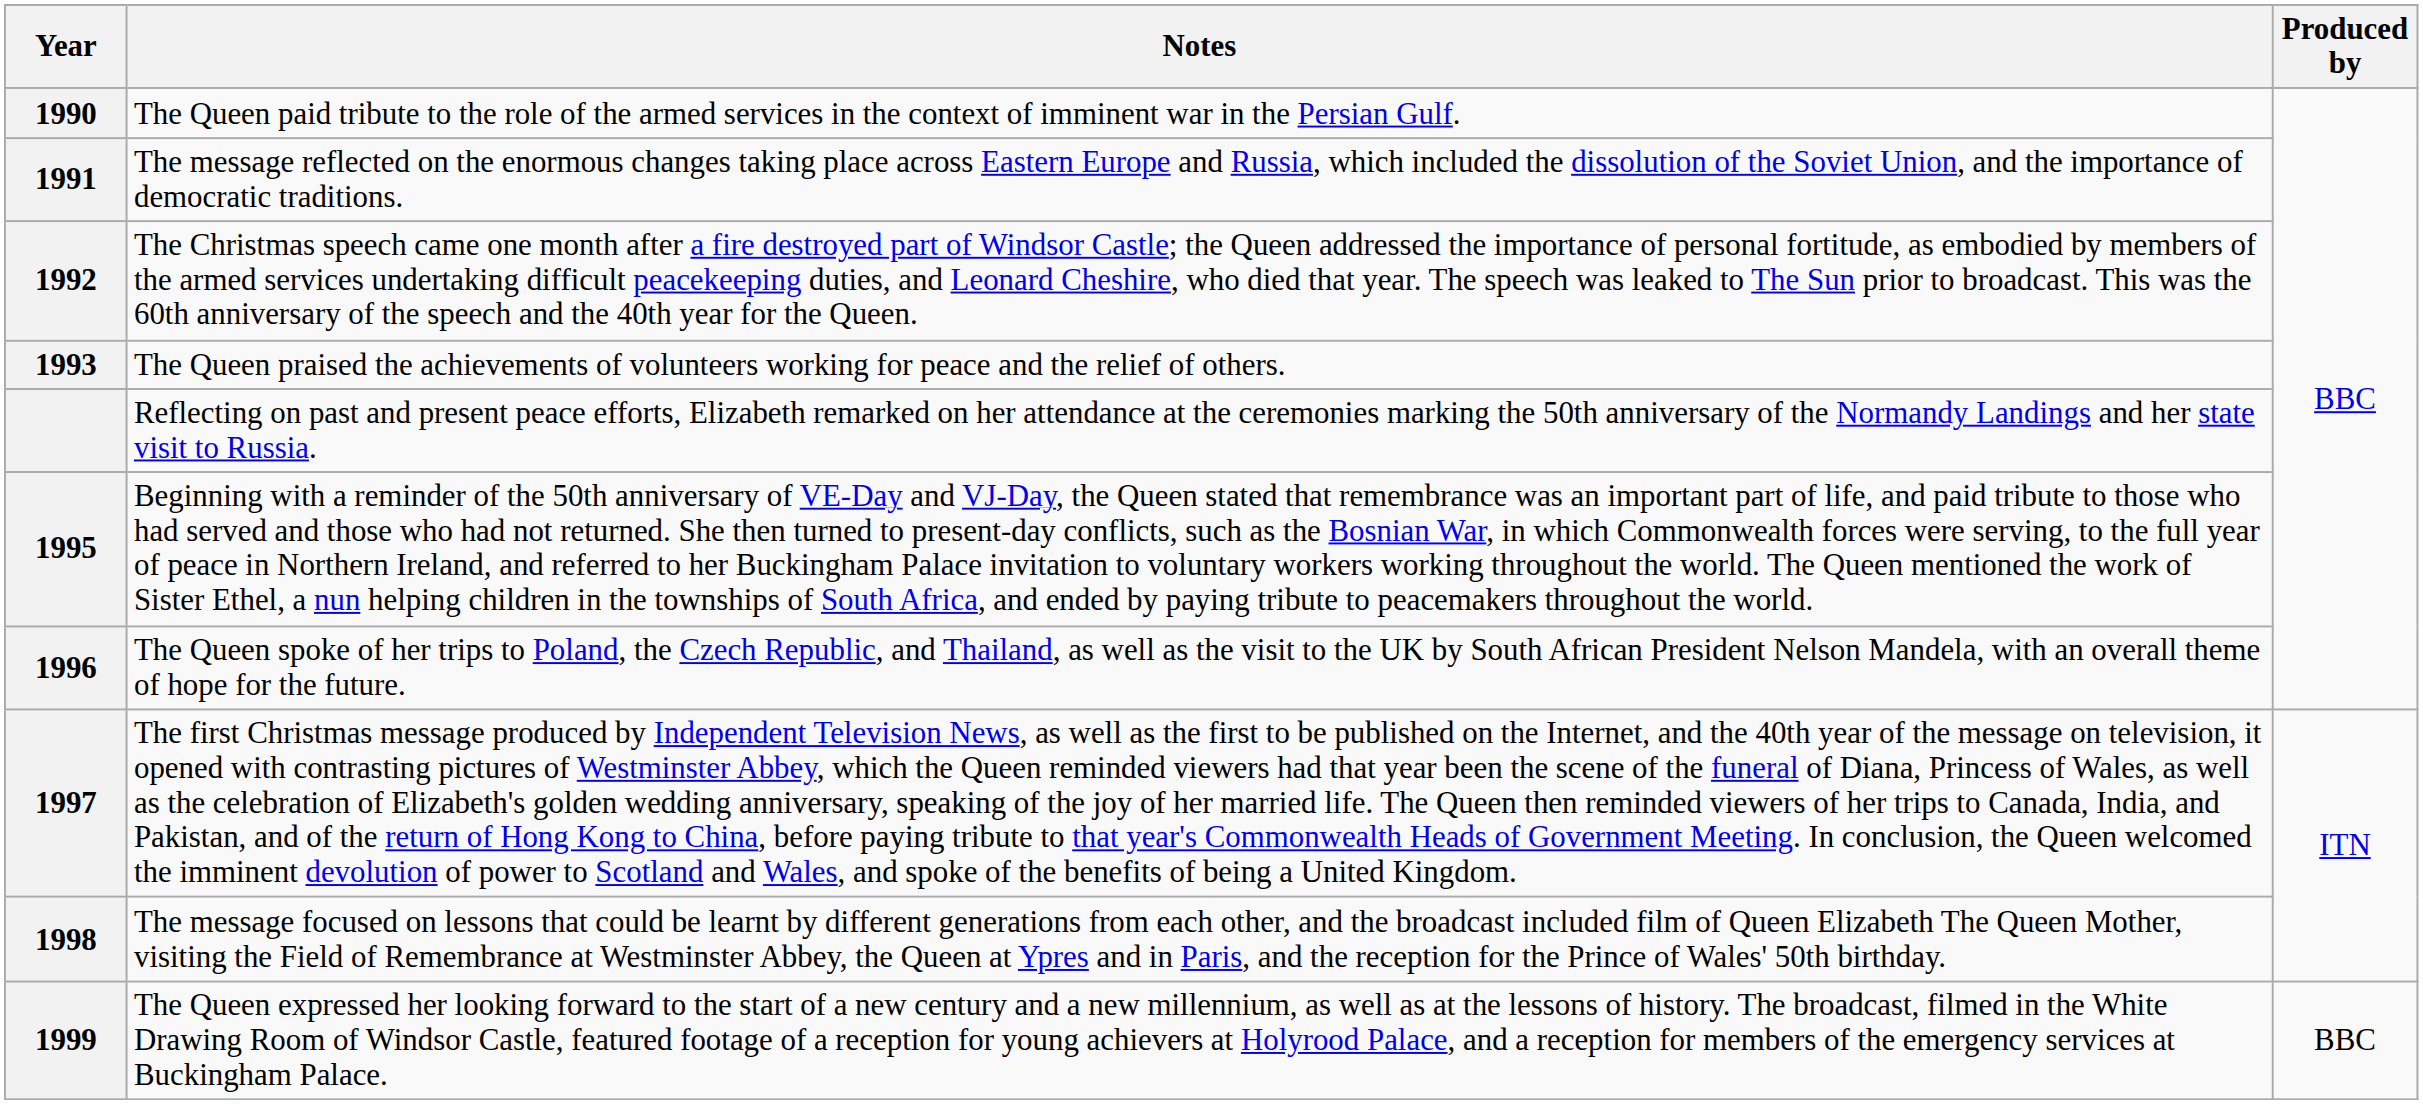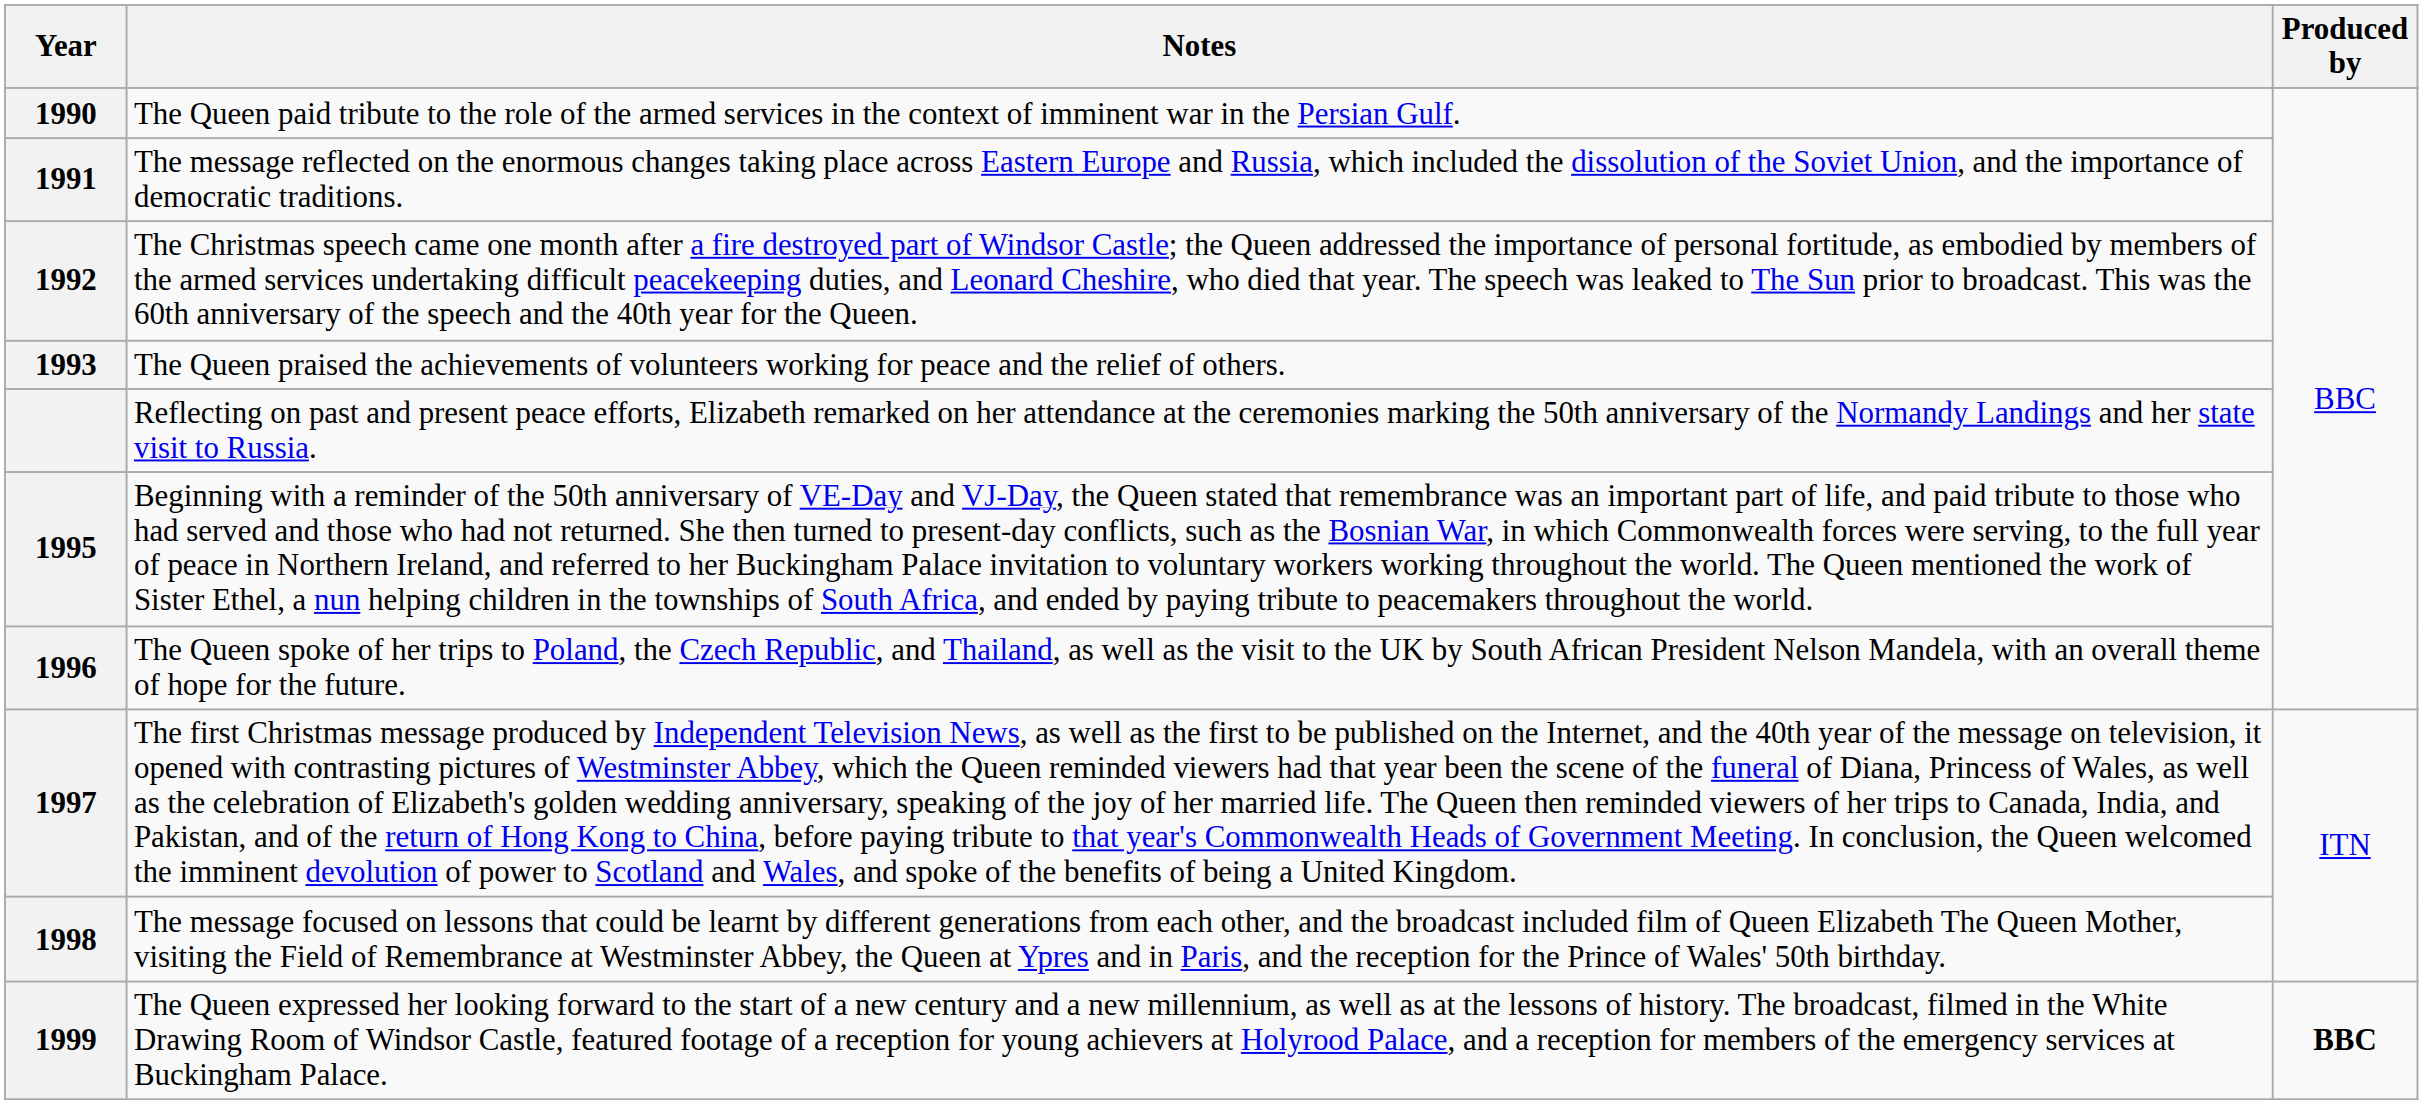1999 | Produced by: normal -> bold
